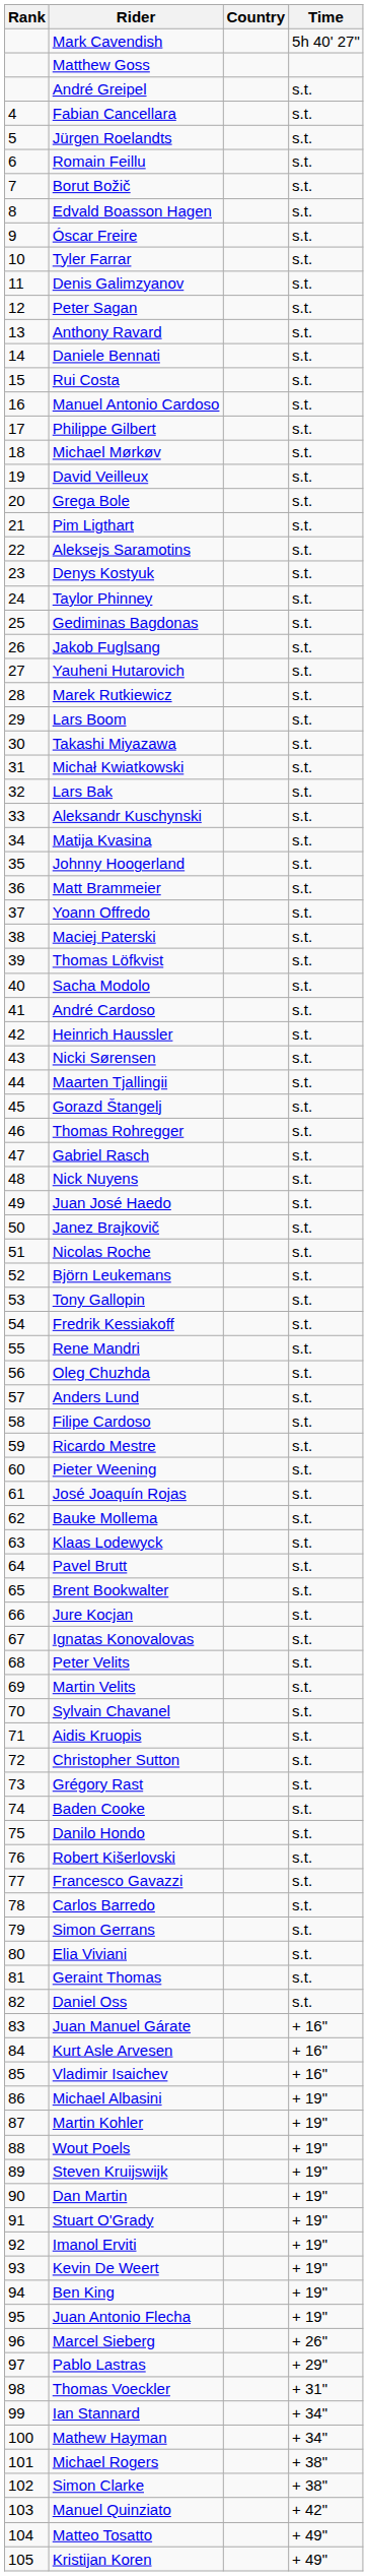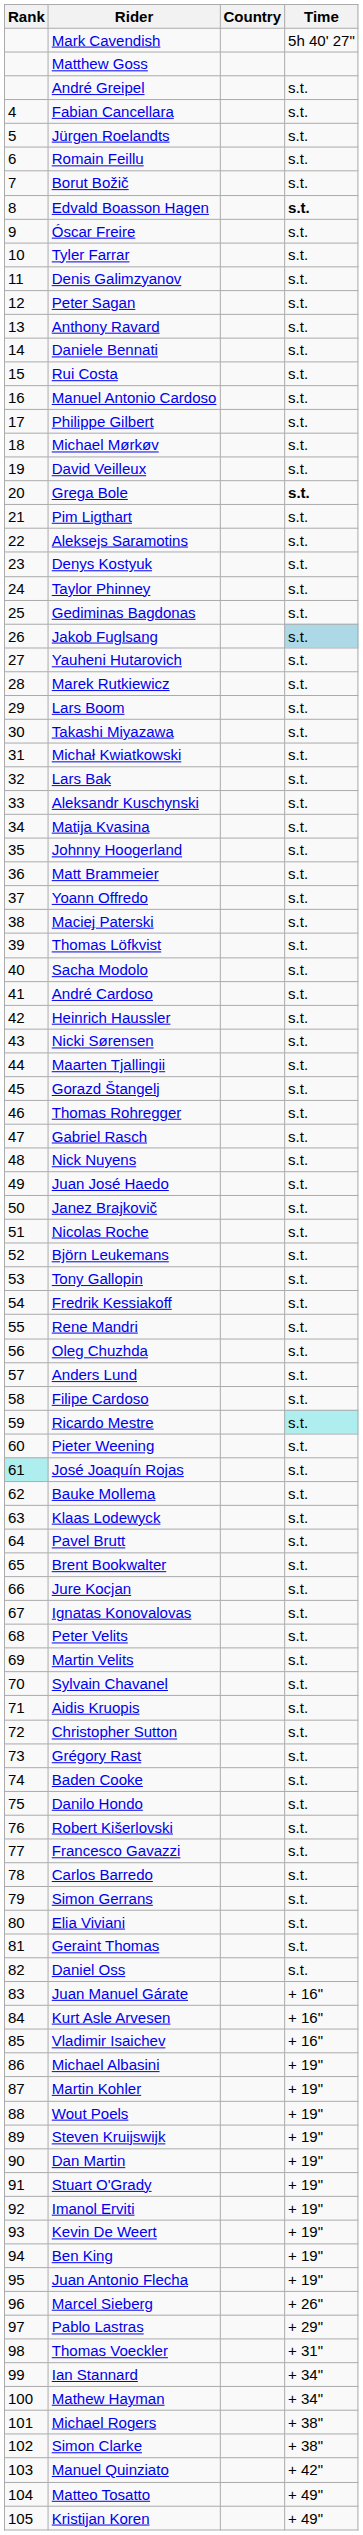Edvald Boasson Hagen | Time: normal -> bold
Grega Bole | Time: normal -> bold
Jakob Fuglsang | Time: no background -> lightblue background
Ricardo Mestre | Time: no background -> paleturquoise background
José Joaquín Rojas | Rank: no background -> paleturquoise background
